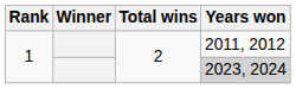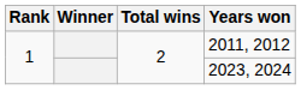2023, 2024 | Years won: lightgrey background -> no background
